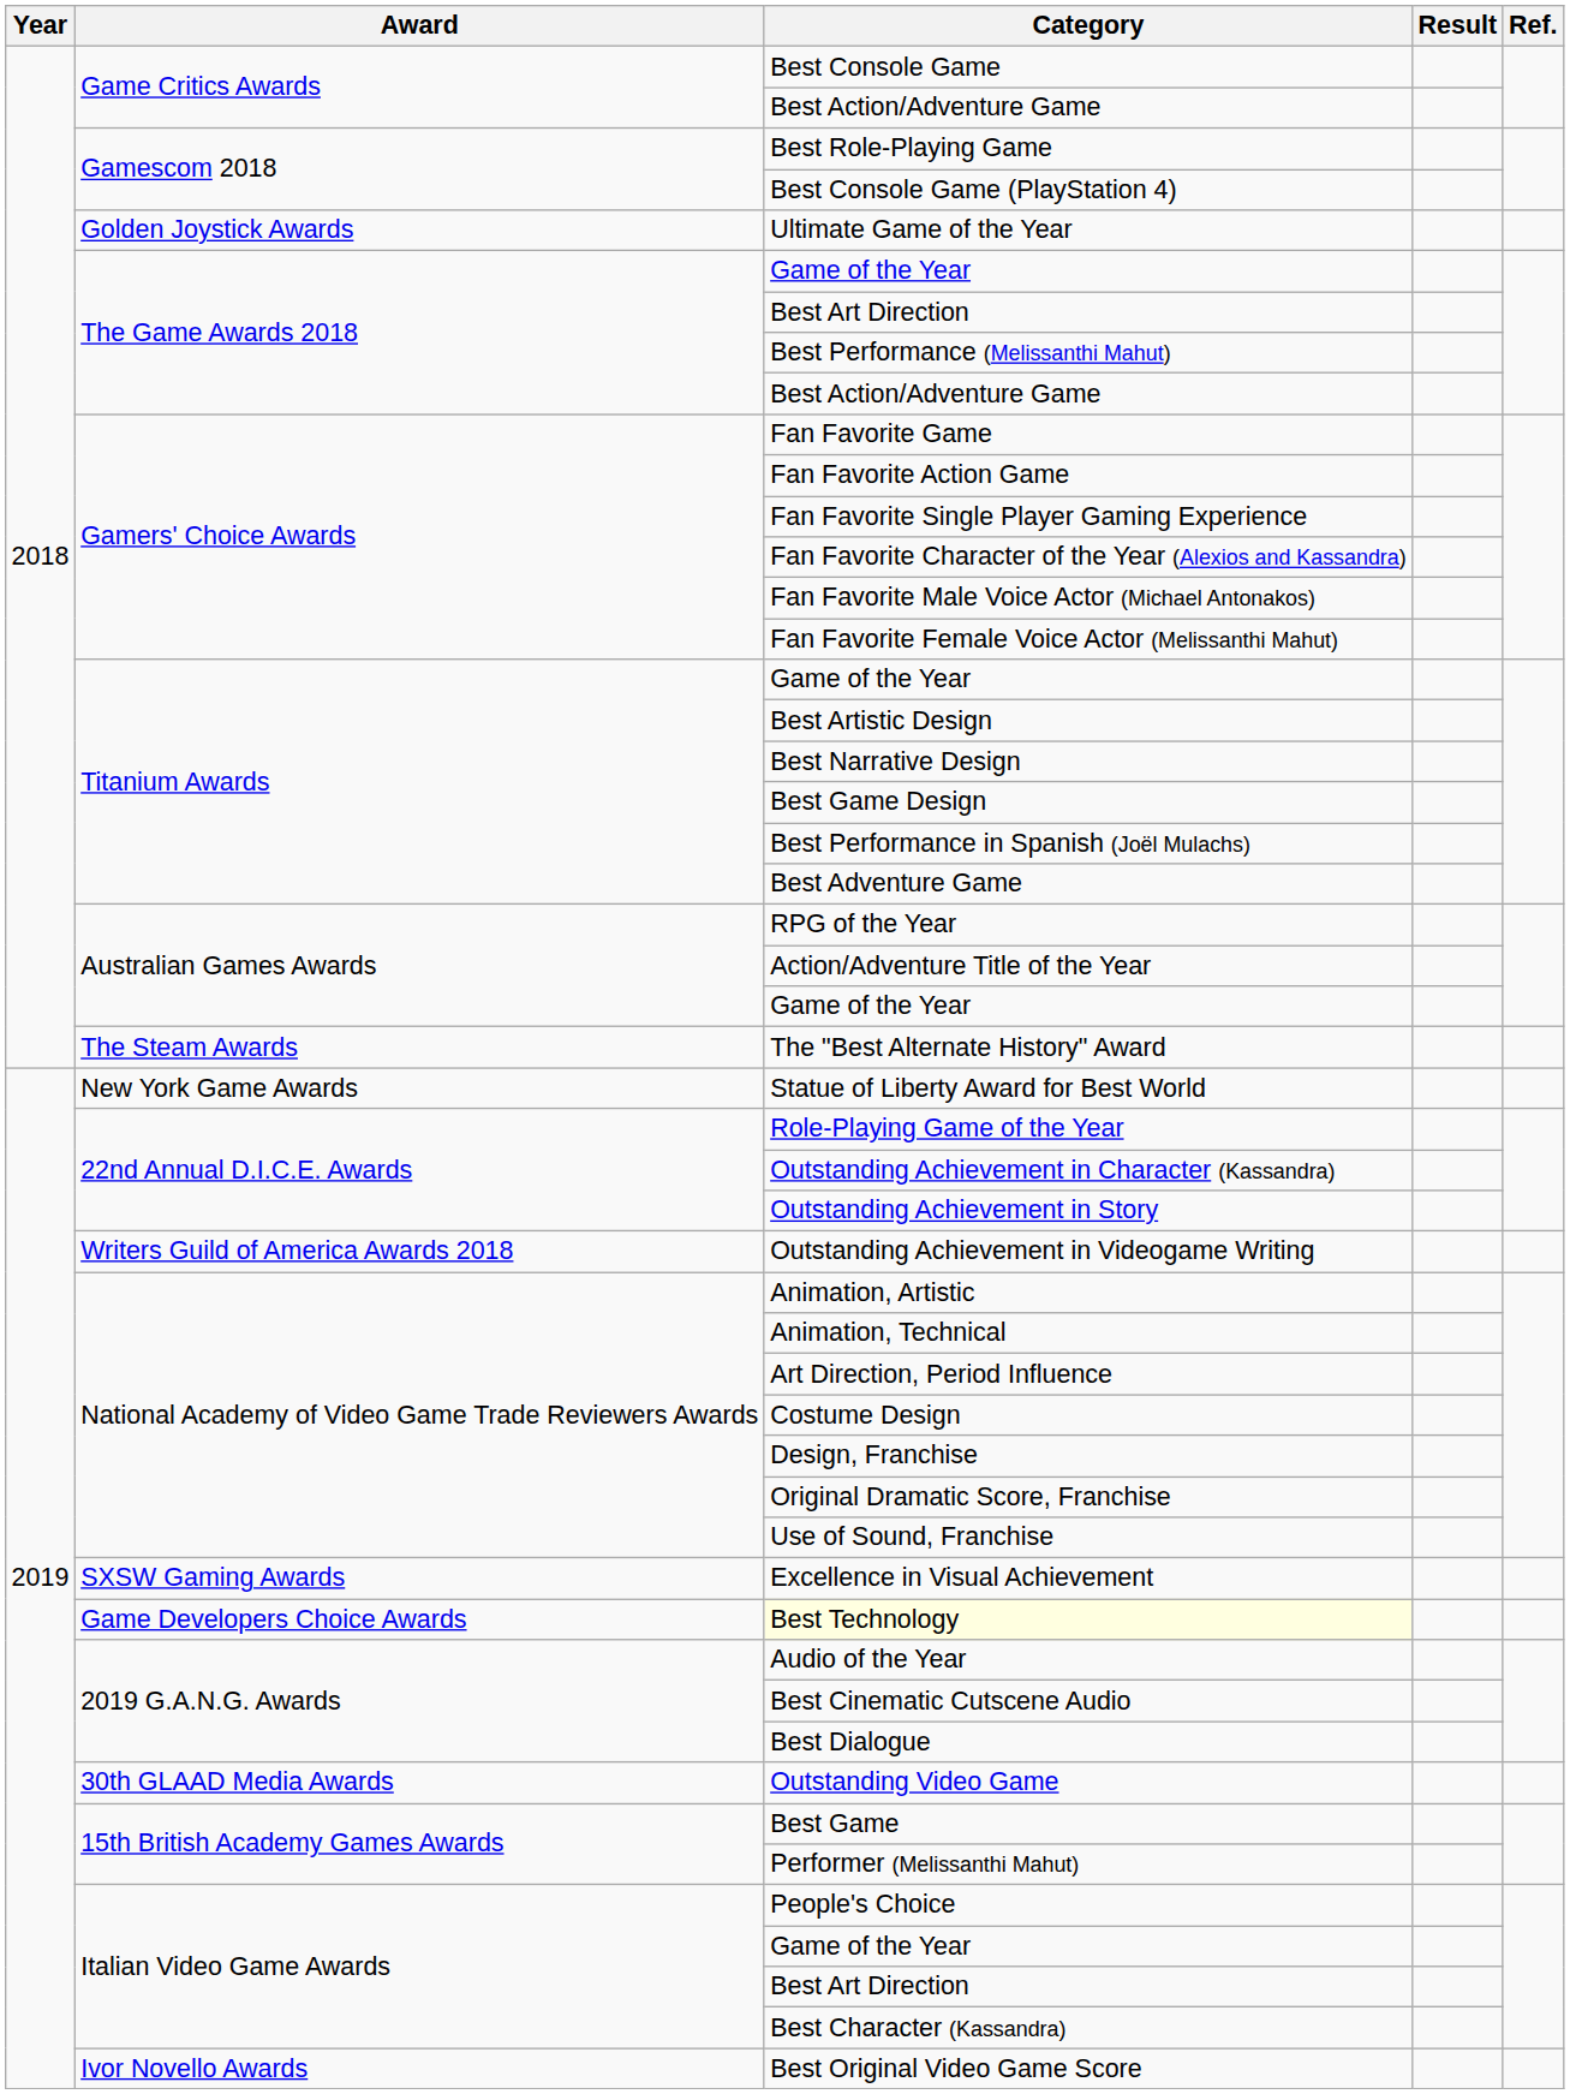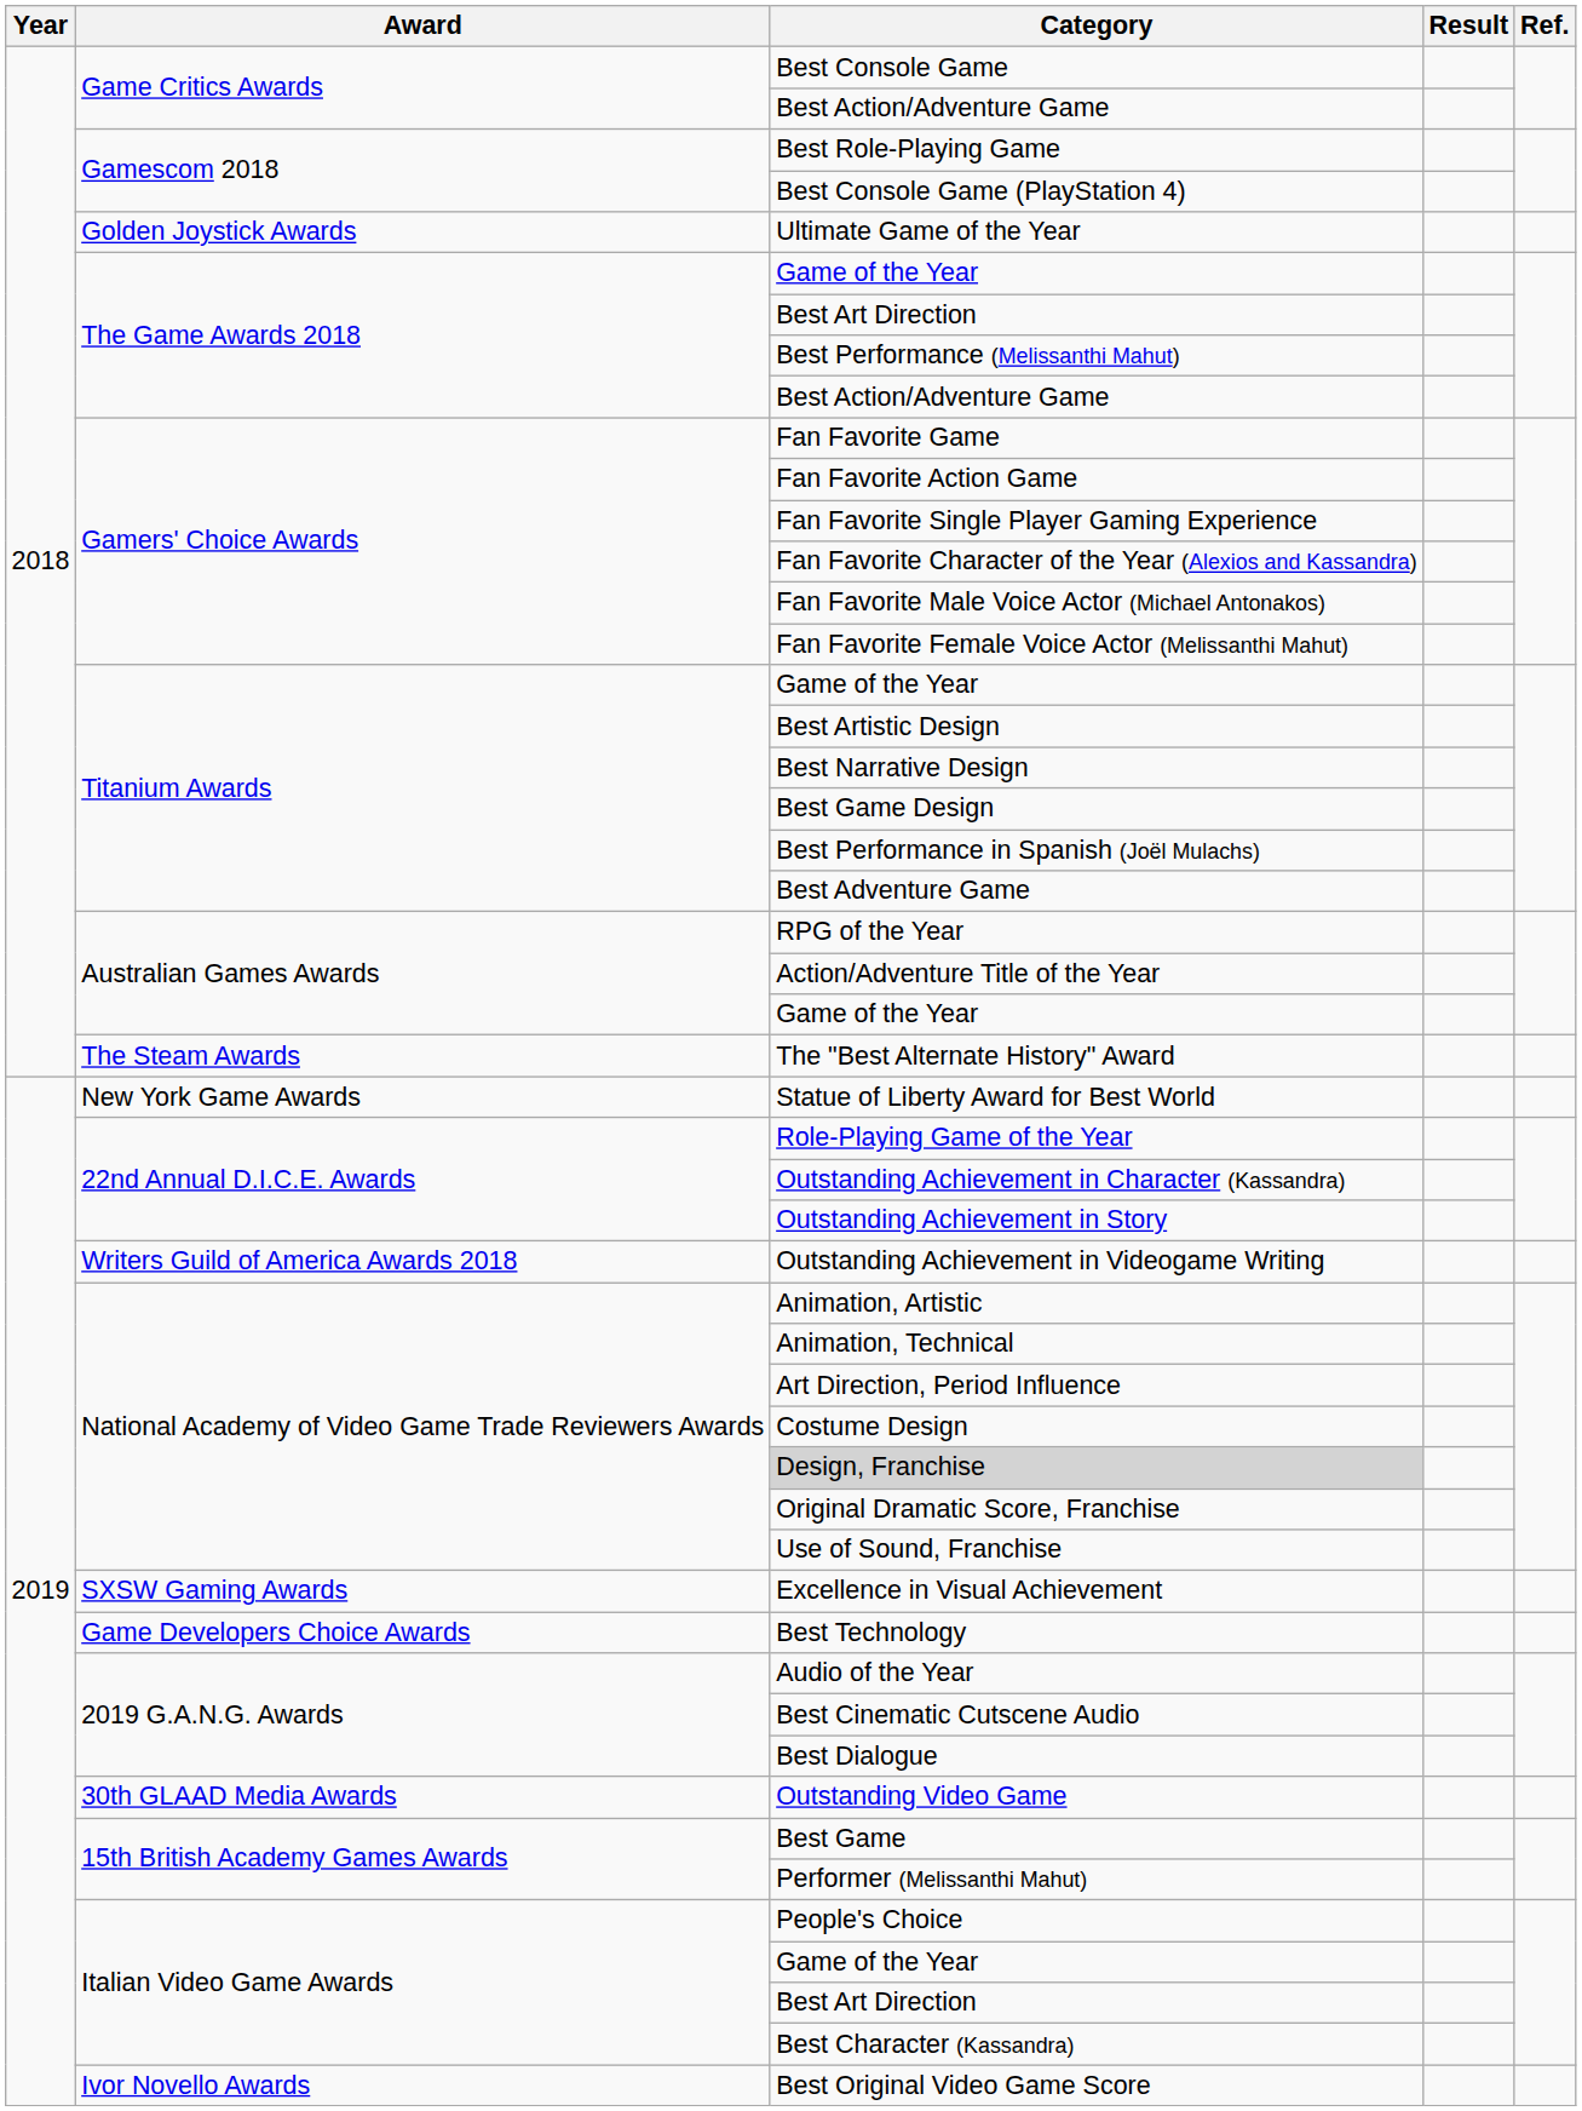Design, Franchise | Category: no background -> lightgrey background
Best Technology | Category: lightyellow background -> no background
